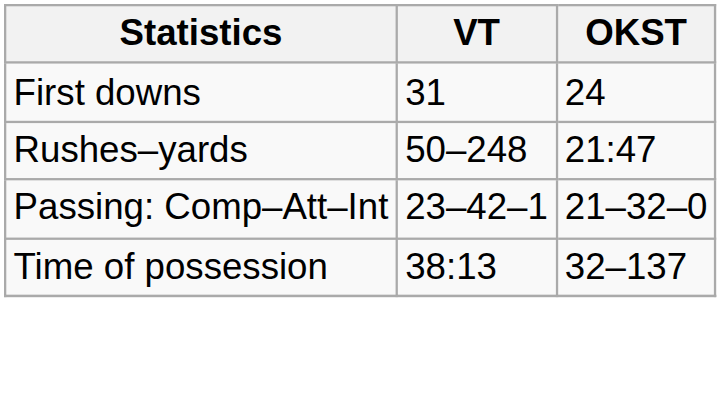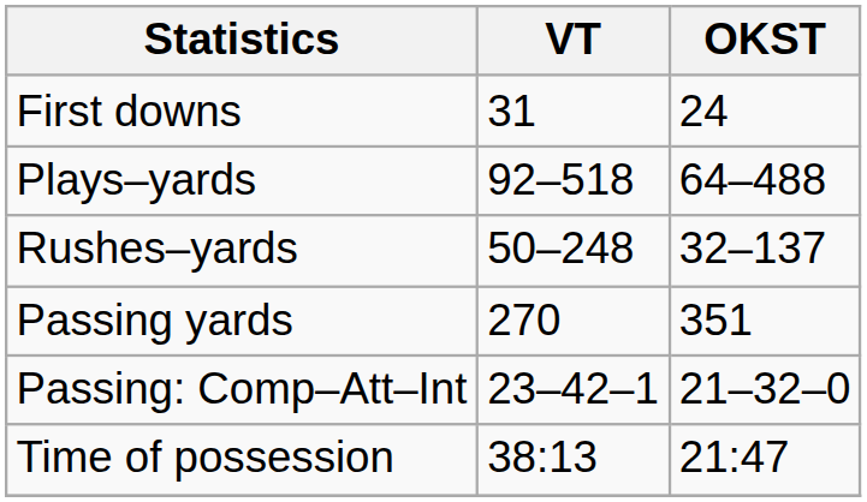+ row: Plays–yards | 92–518 | 64–488
Rushes–yards | OKST: 21:47 -> 32–137
+ row: Passing yards | 270 | 351
Time of possession | OKST: 32–137 -> 21:47
